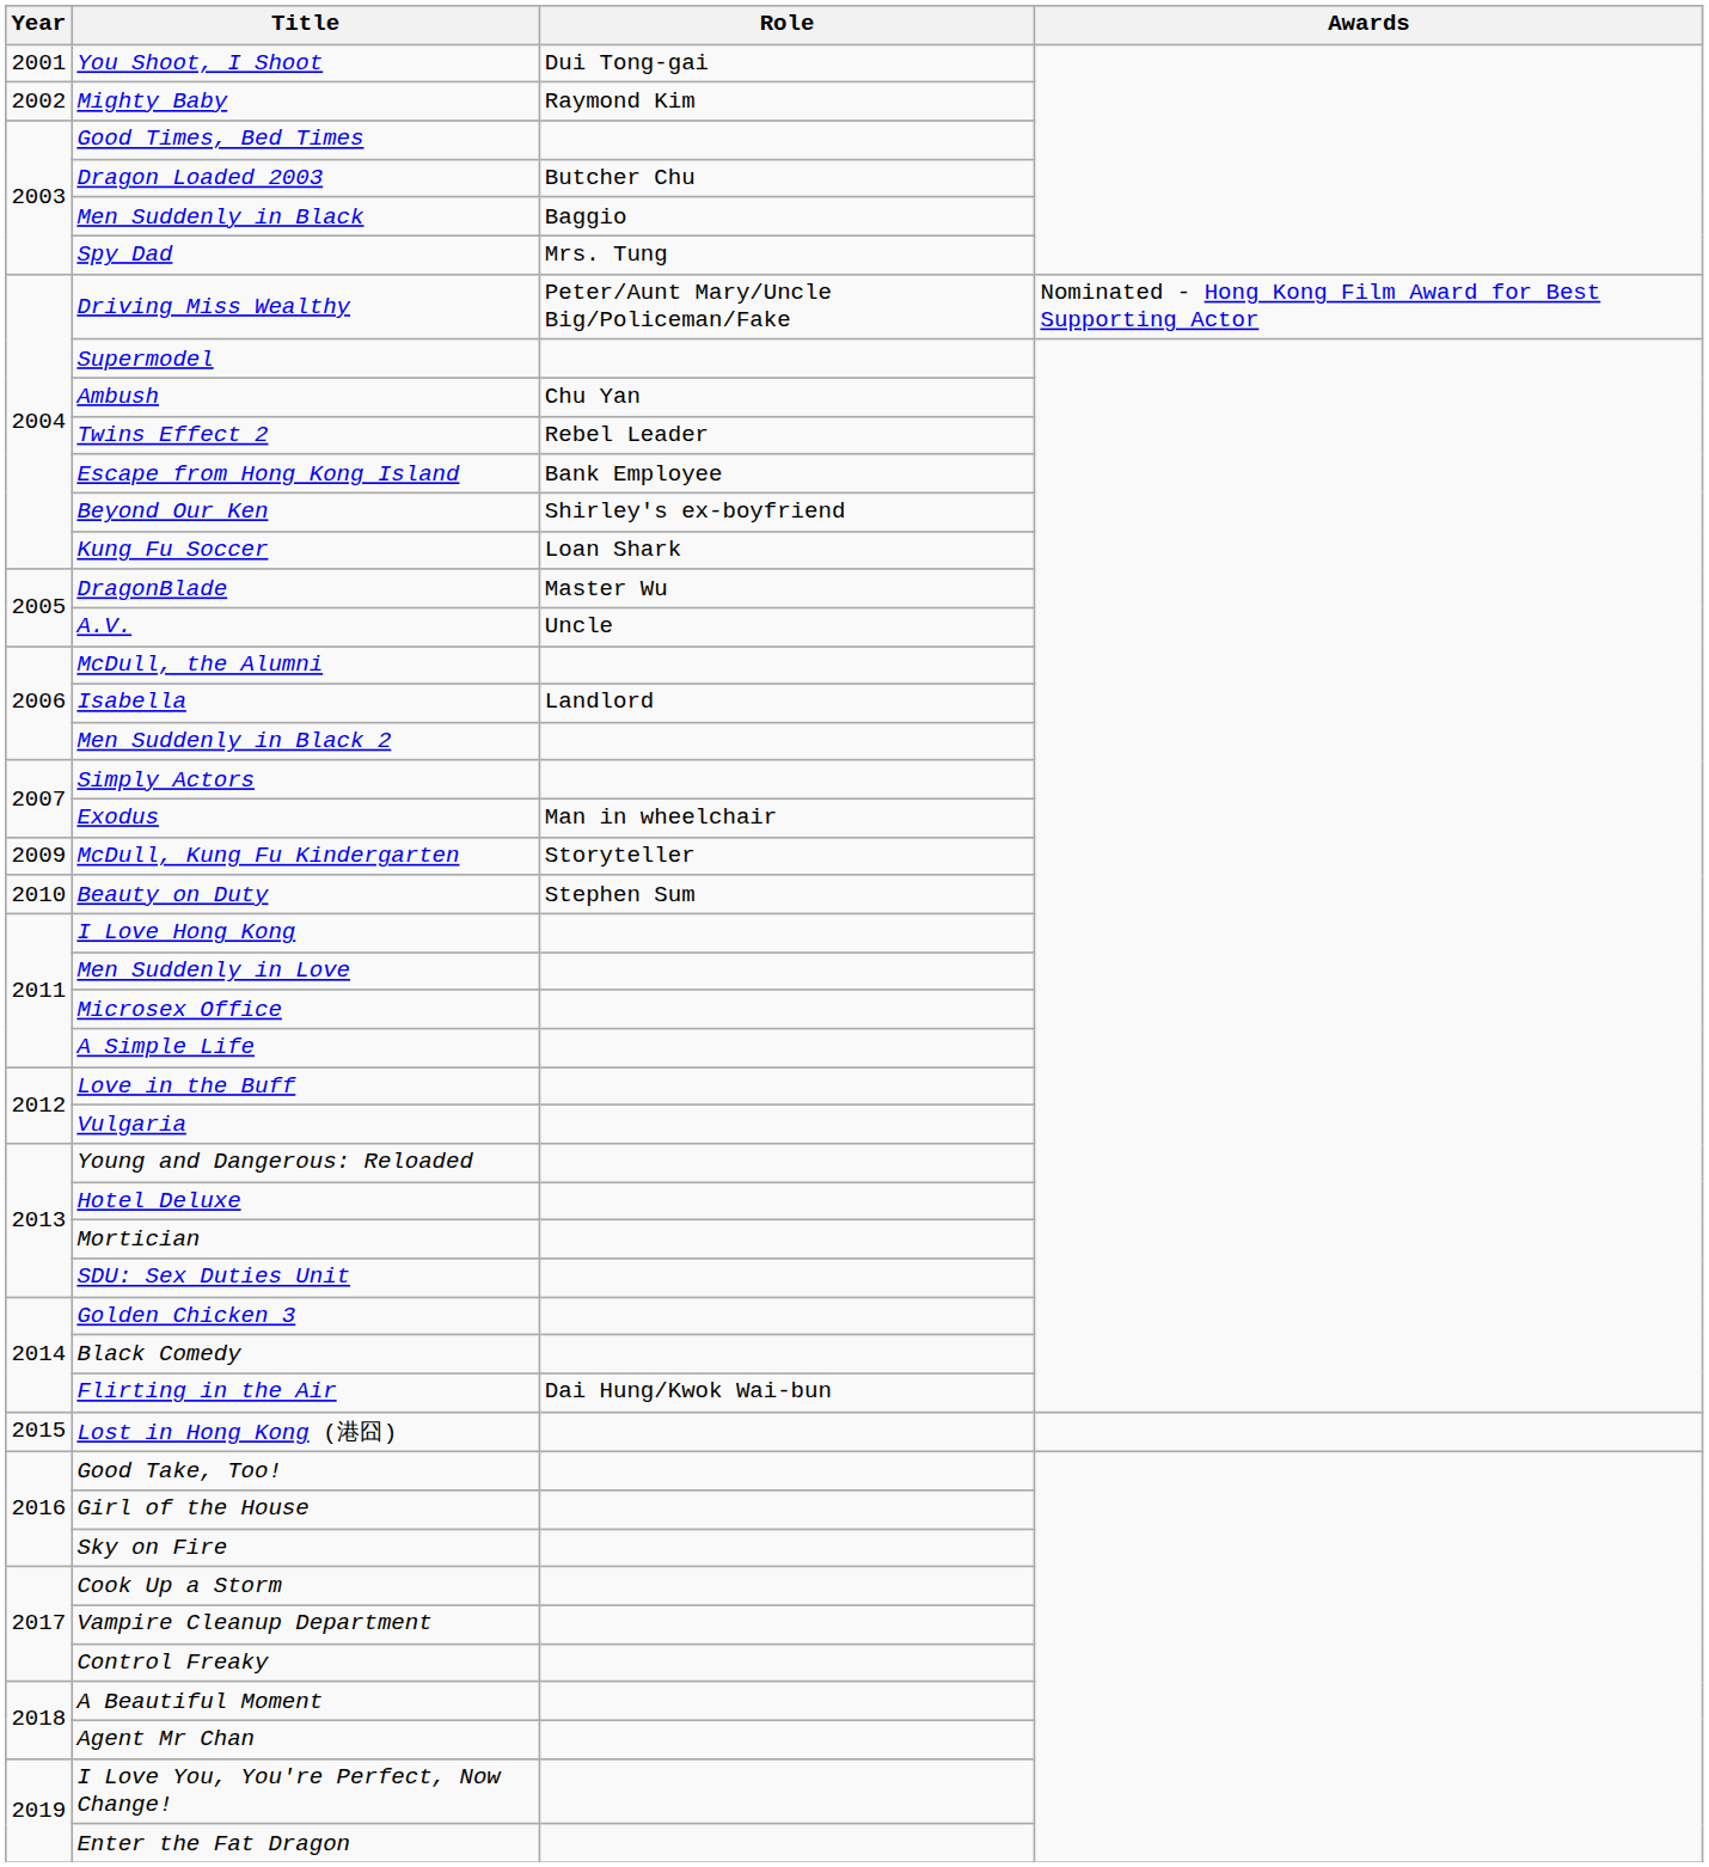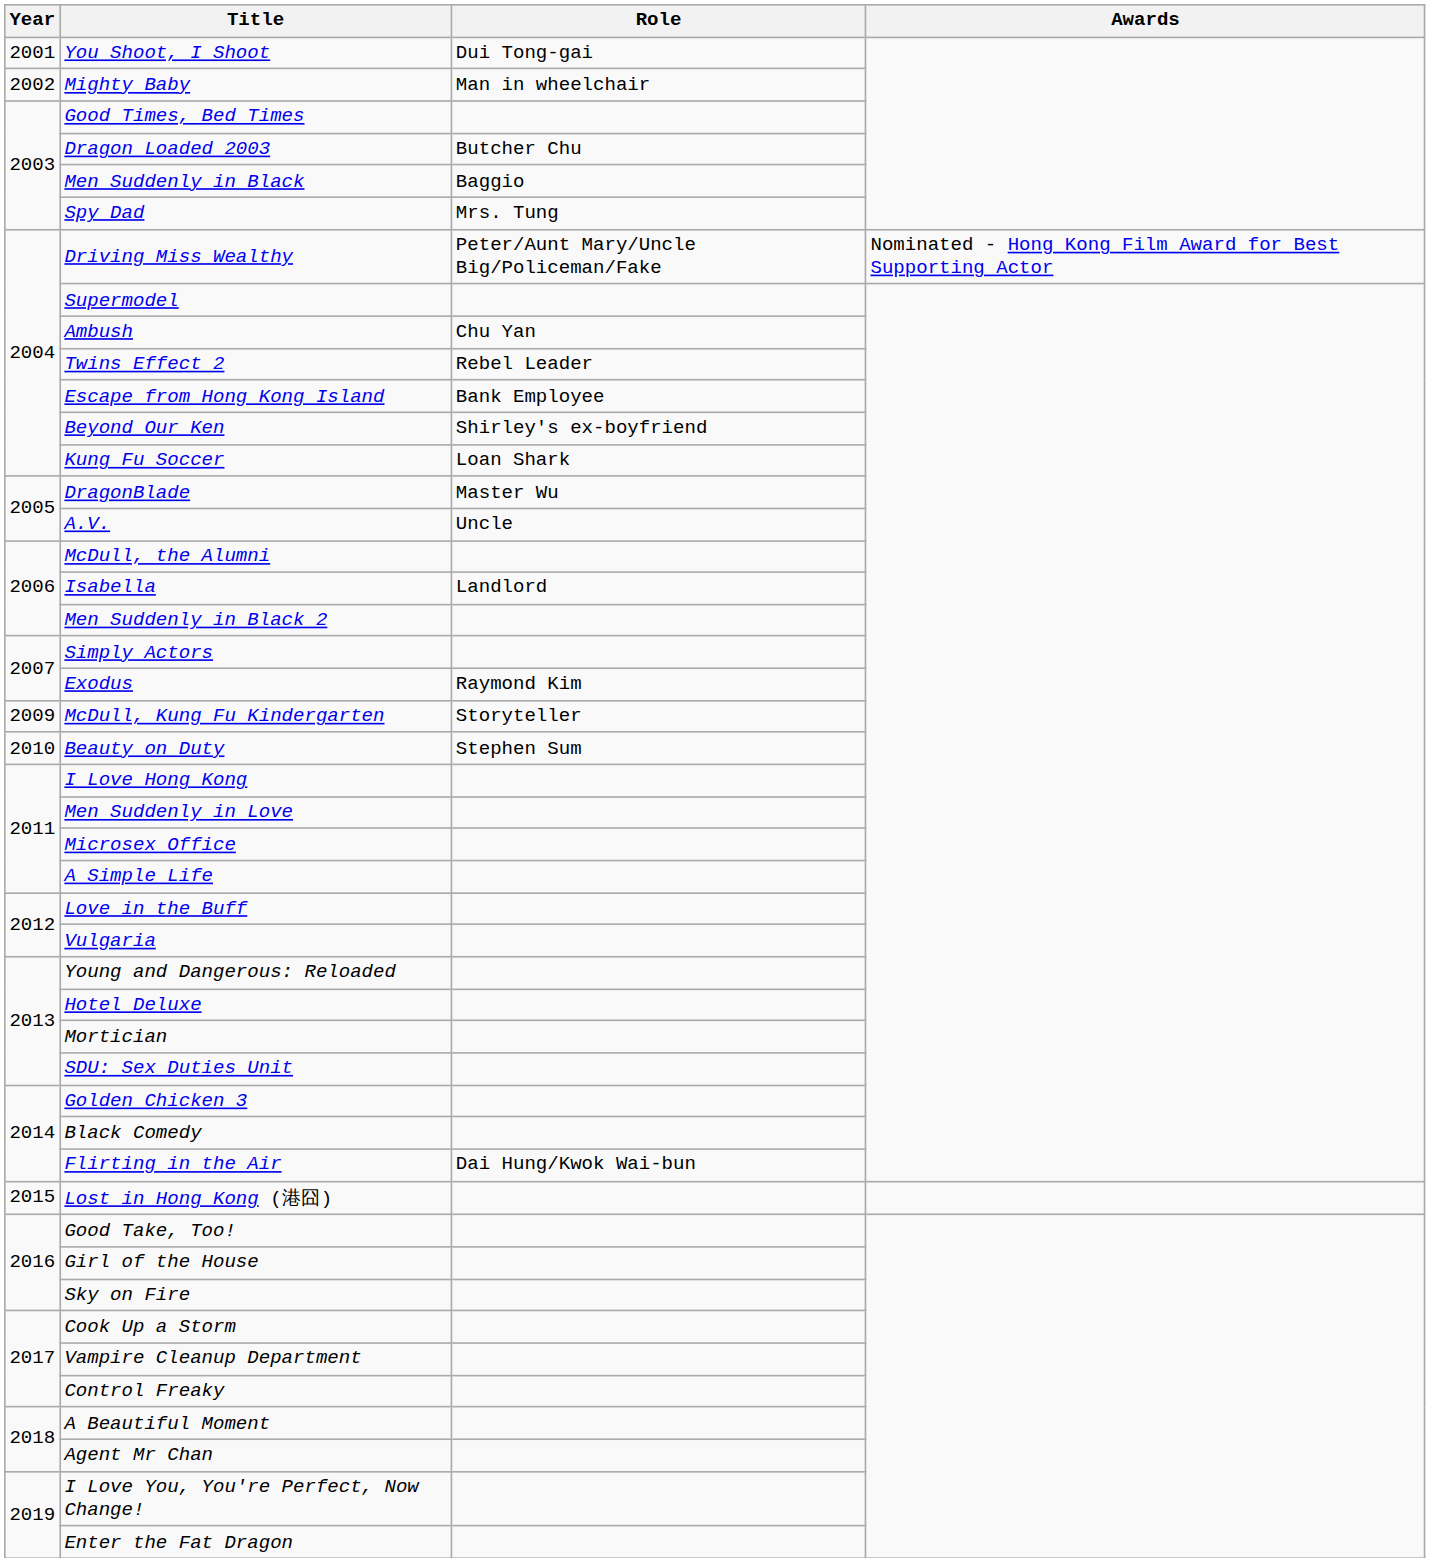Mighty Baby | Role: Raymond Kim -> Man in wheelchair
Exodus | Role: Man in wheelchair -> Raymond Kim
